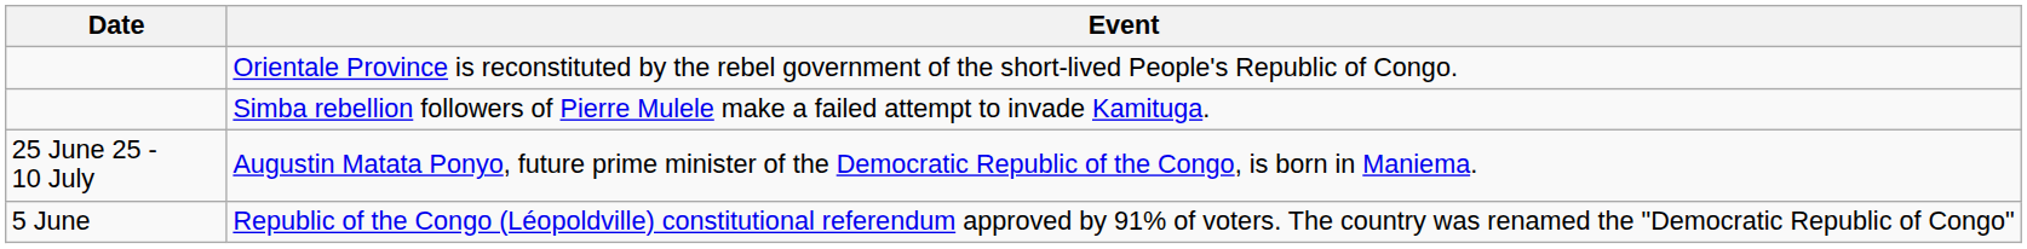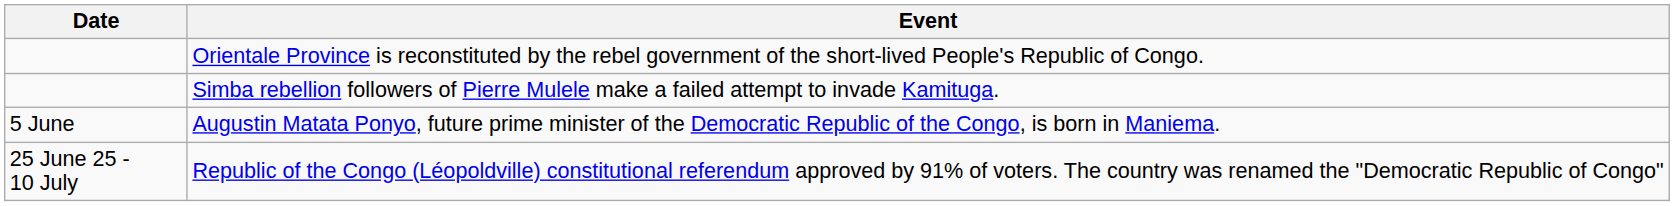row 4 | Date: 25 June 25 - 10 July -> 5 June
row 5 | Date: 5 June -> 25 June 25 - 10 July
